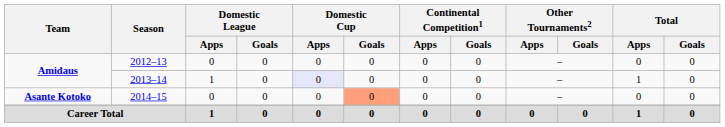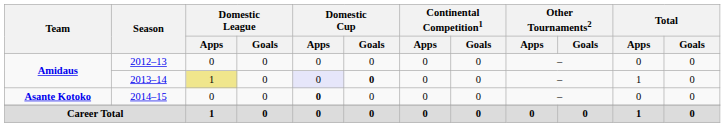2013–14 | Domestic League / Apps: no background -> khaki background
2013–14 | Domestic Cup / Goals: normal -> bold
2014–15 | Domestic Cup / Apps: normal -> bold
2014–15 | Domestic Cup / Goals: lightsalmon background -> no background
